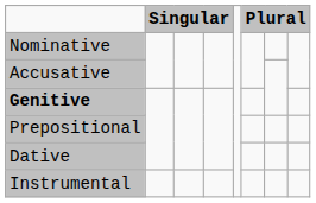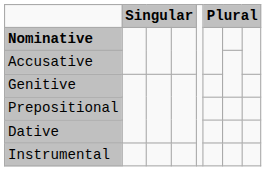Nominative | column 1: normal -> bold
Genitive | column 1: bold -> normal
